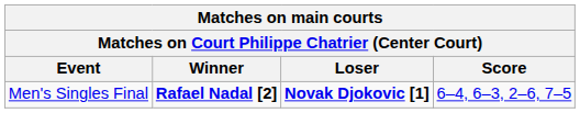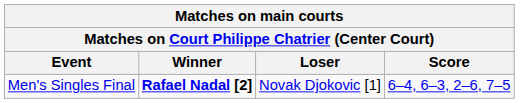Men's Singles Final | Loser: bold -> normal
